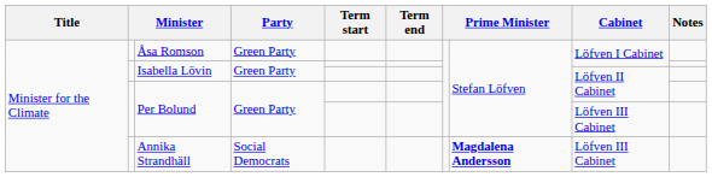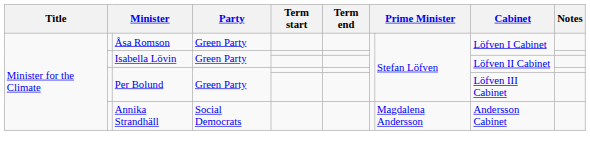Annika Strandhäll | column 8: bold -> normal
Annika Strandhäll | Cabinet: Löfven III Cabinet -> Andersson Cabinet
